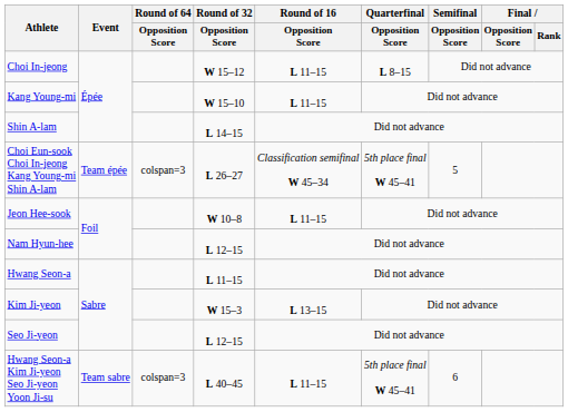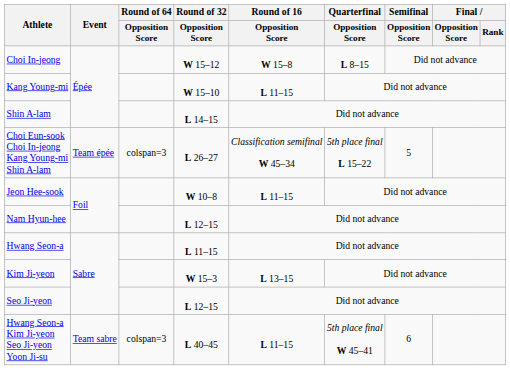Choi In-jeong | Round of 16 / Opposition Score: L 11–15 -> W 15–8
Choi Eun-sook Choi In-jeong Kang Young-mi Shin A-lam | Quarterfinal / Opposition Score: 5th place final W 45–41 -> 5th place final L 15–22
